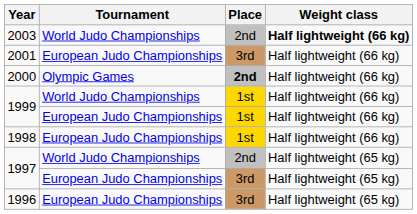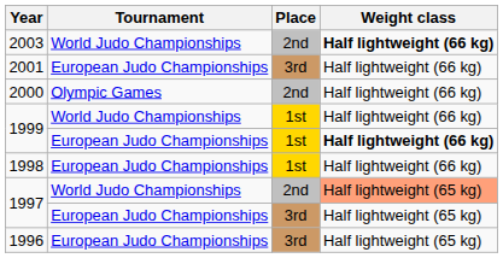2000 | Place: bold -> normal
1999 / European Judo Championships | Weight class: normal -> bold
1997 / World Judo Championships | Weight class: no background -> lightsalmon background
